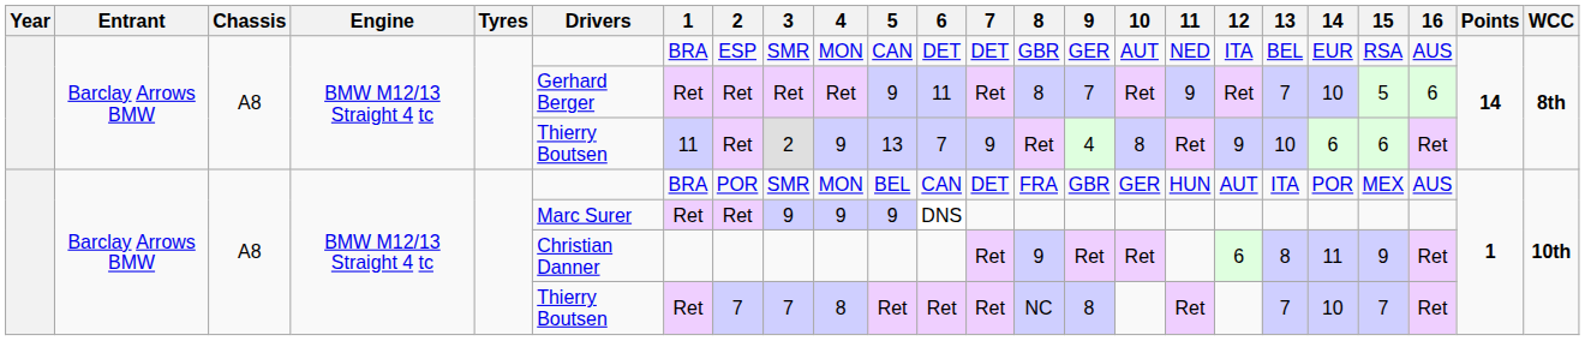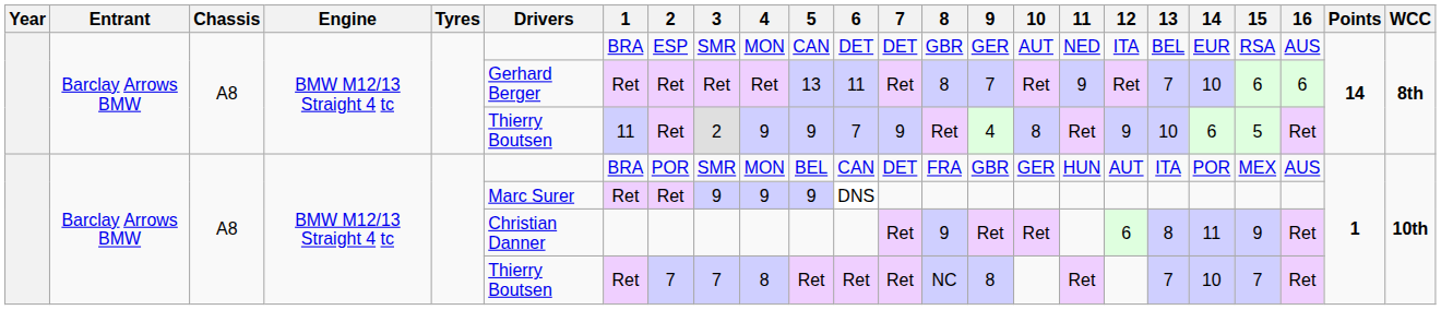row 3 | 5: 9 -> 13
row 3 | 15: 5 -> 6
row 4 | 5: 13 -> 9
row 4 | 15: 6 -> 5
